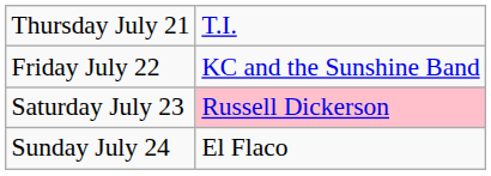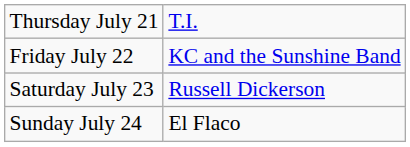Saturday July 23 | column 2: pink background -> no background
